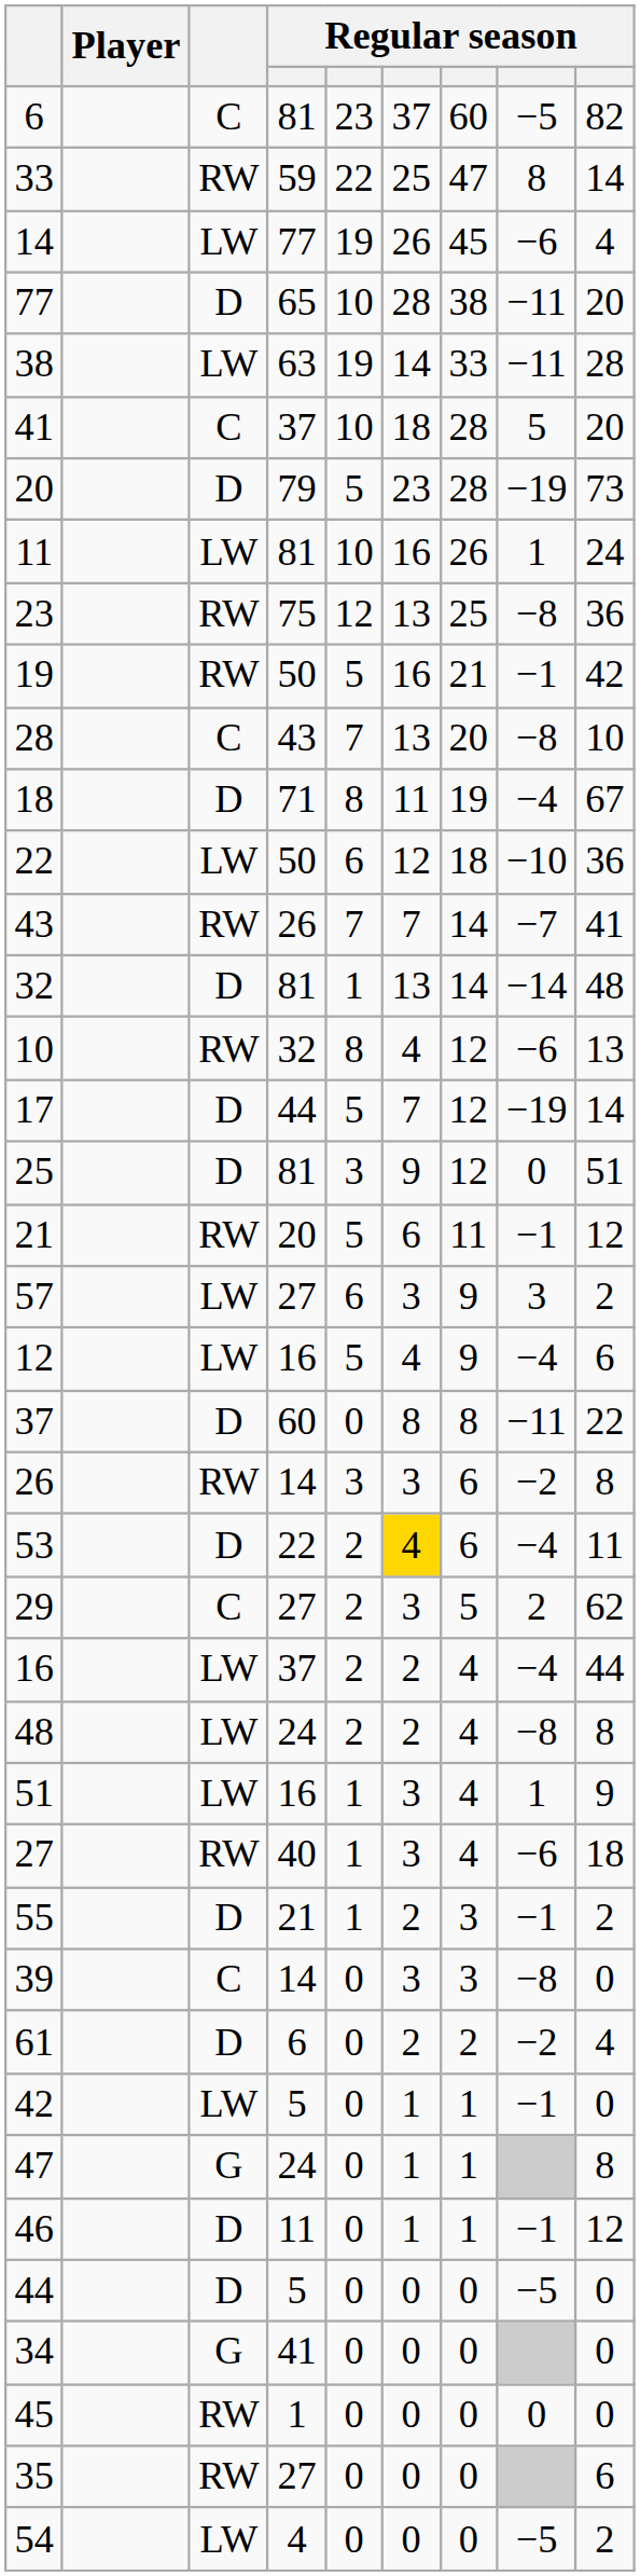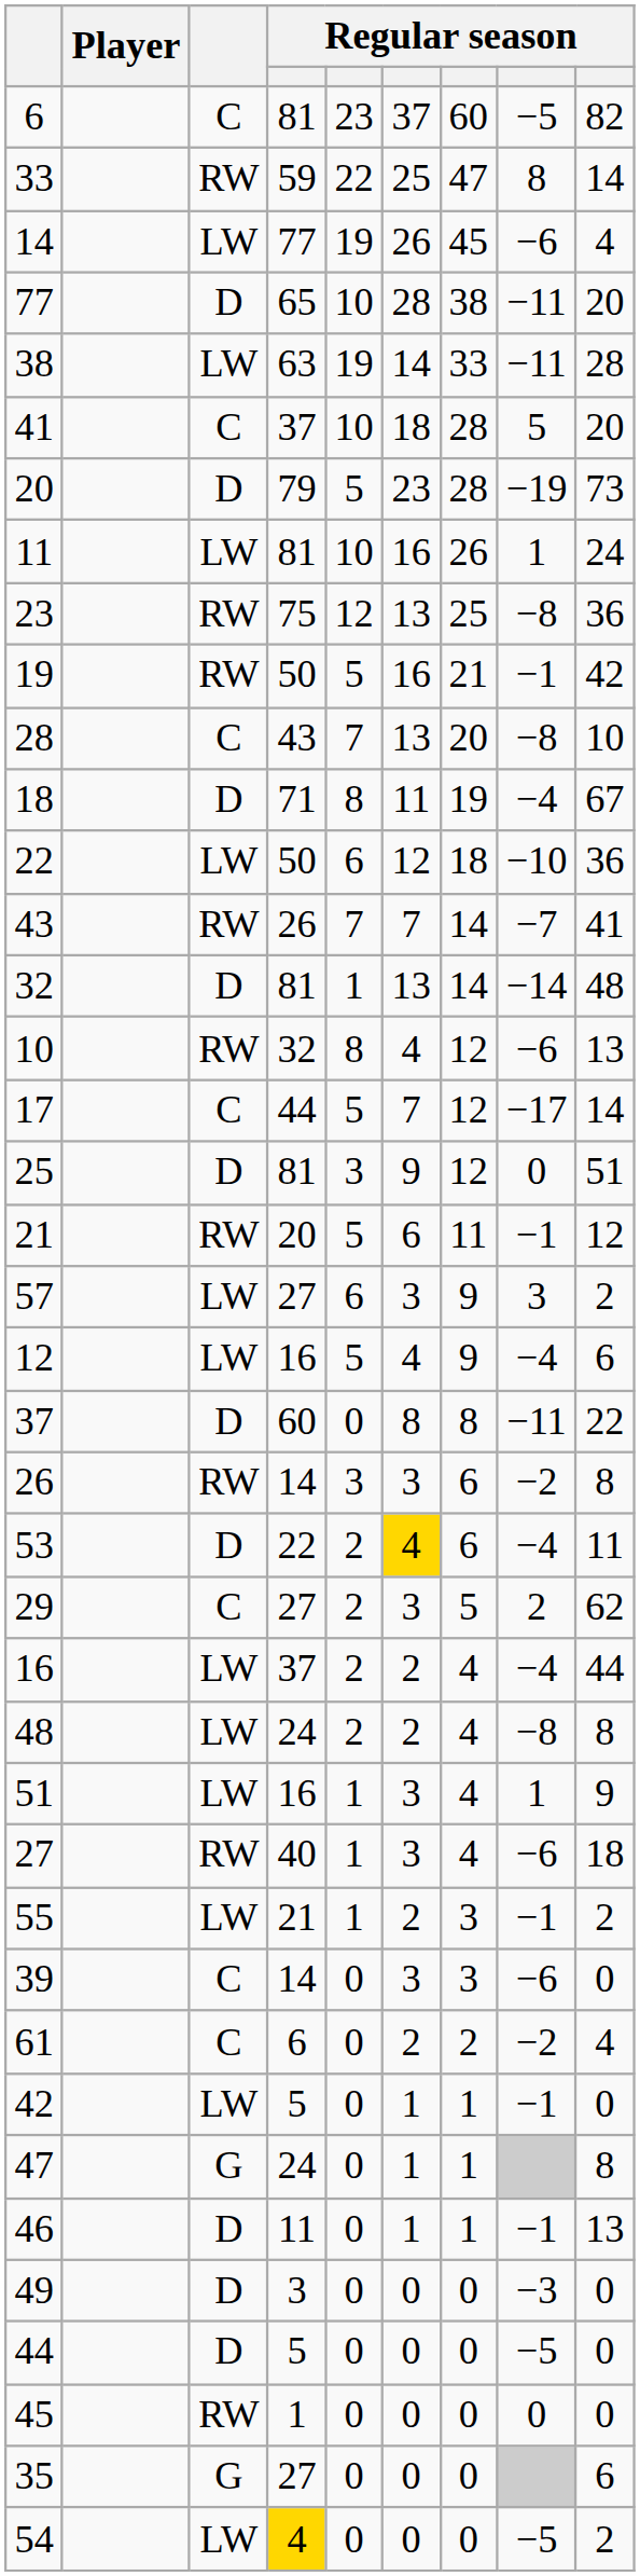17 | column 3: D -> C
17 | column 8: −19 -> −17
55 | column 3: D -> LW
39 | column 8: −8 -> −6
61 | column 3: D -> C
46 | column 9: 12 -> 13
+ row: 49 | D | 3 | 0 | 0 | 0 | −3 | 0
- row: 34 | G | 41 | 0 | 0 | 0 | 0
35 | column 3: RW -> G
54 | column 4: no background -> gold background
